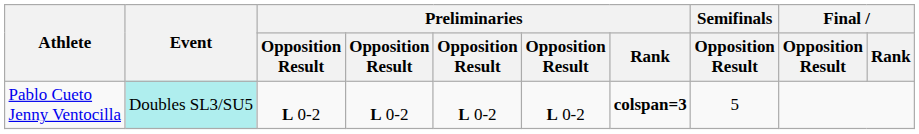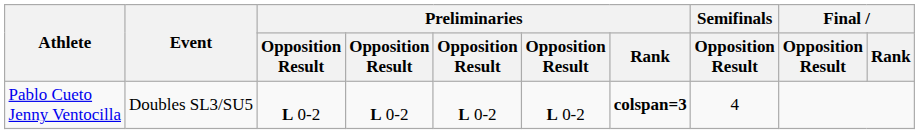Pablo Cueto Jenny Ventocilla | Event: paleturquoise background -> no background
Pablo Cueto Jenny Ventocilla | Semifinals / Opposition Result: 5 -> 4
